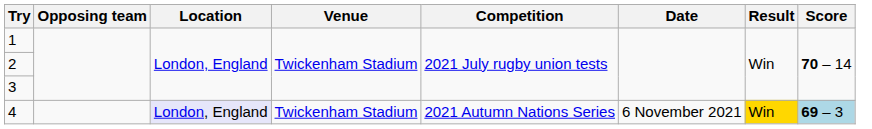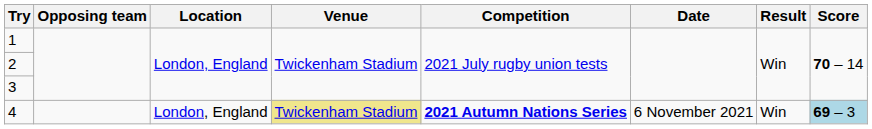4 | Location: lavender background -> no background
4 | Venue: no background -> khaki background
4 | Competition: normal -> bold
4 | Result: gold background -> no background
